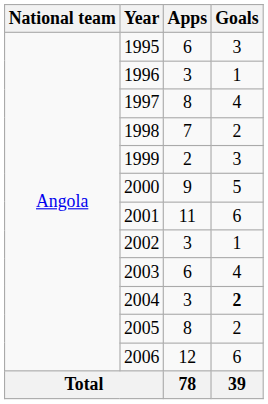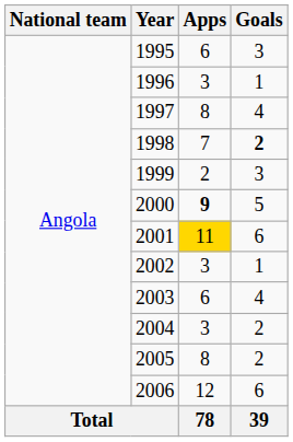1998 | Goals: normal -> bold
2000 | Apps: normal -> bold
2001 | Apps: no background -> gold background
2004 | Goals: bold -> normal
